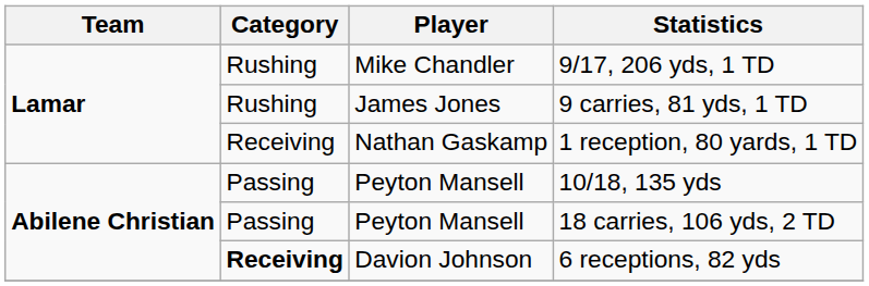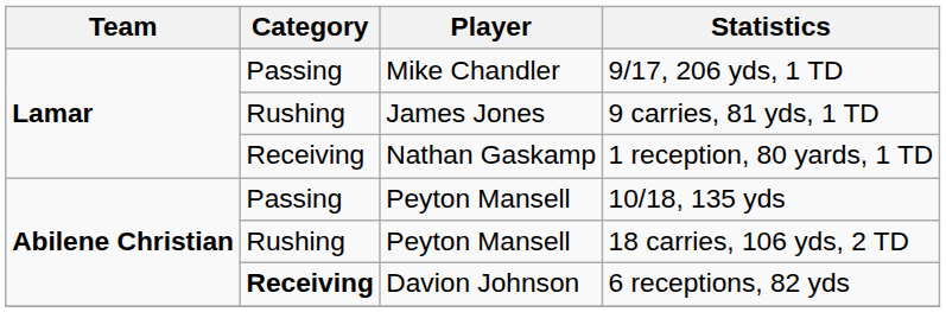9/17, 206 yds, 1 TD | Category: Rushing -> Passing
18 carries, 106 yds, 2 TD | Category: Passing -> Rushing
